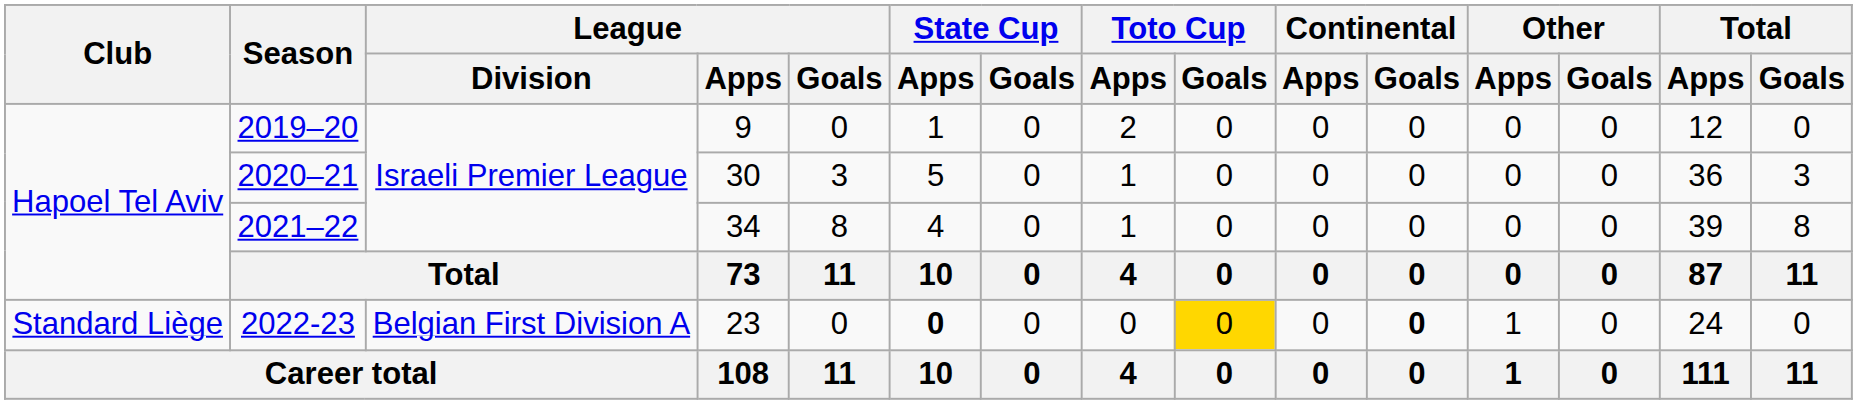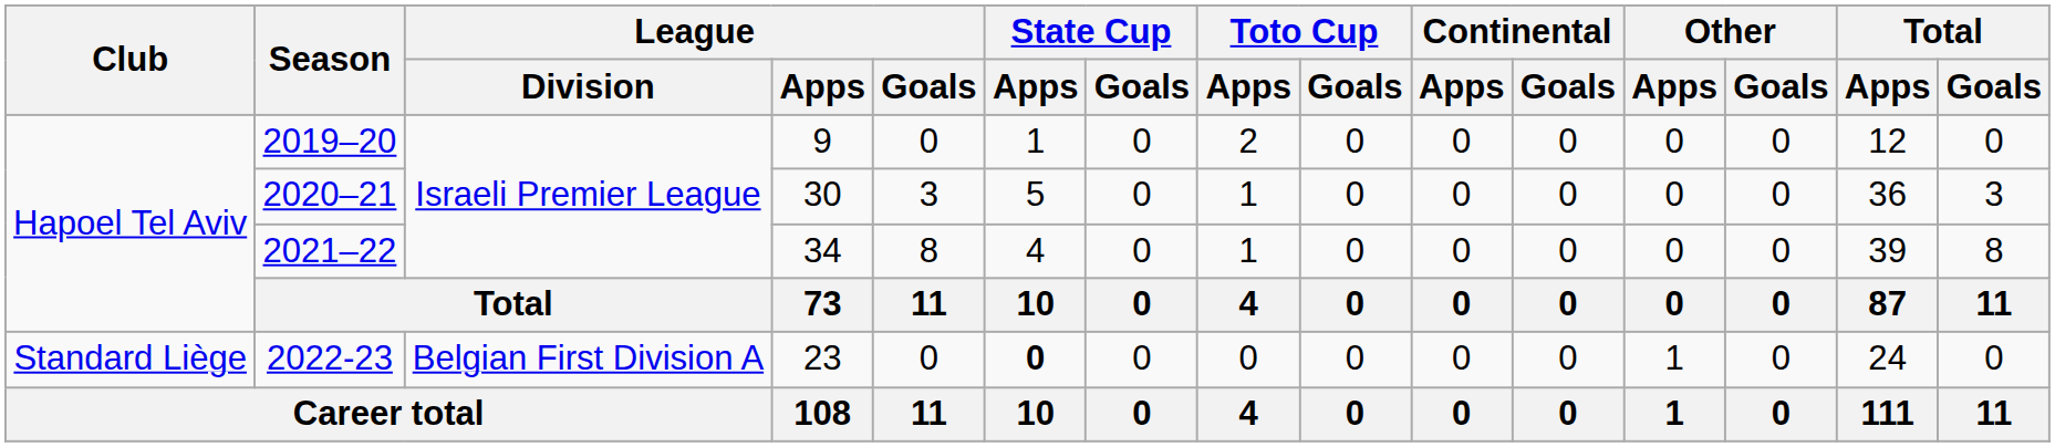2022-23 | Toto Cup / Goals: gold background -> no background
2022-23 | Continental / Goals: bold -> normal
